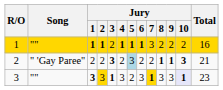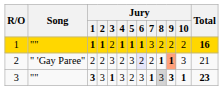row 3 | Total: normal -> bold
row 4 | Jury / 3: bold -> normal
row 4 | Jury / 5: lightblue background -> no background
row 4 | Jury / 6: no background -> lavender background
row 4 | Jury / 9: no background -> lightsalmon background
row 4 | Jury / 10: bold -> normal
row 5 | Jury / 2: gold background -> no background
row 5 | Jury / 7: gold background -> no background
row 5 | Jury / 8: no background -> lightgrey background
row 5 | Jury / 9: normal -> bold
row 5 | Jury / 10: lavender background -> no background
row 5 | Total: normal -> bold
